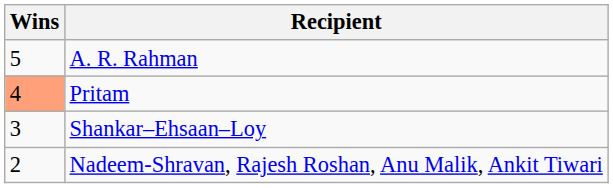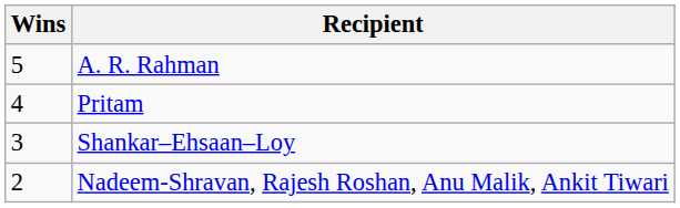Pritam | Wins: lightsalmon background -> no background
